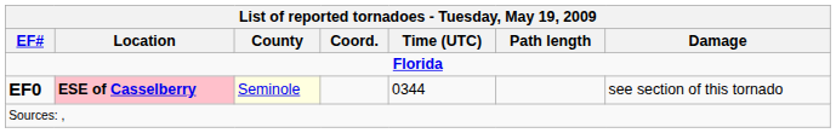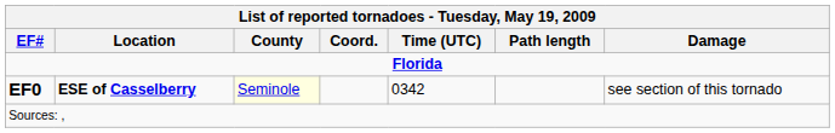EF0 | Location: pink background -> no background
EF0 | Time (UTC): 0344 -> 0342
